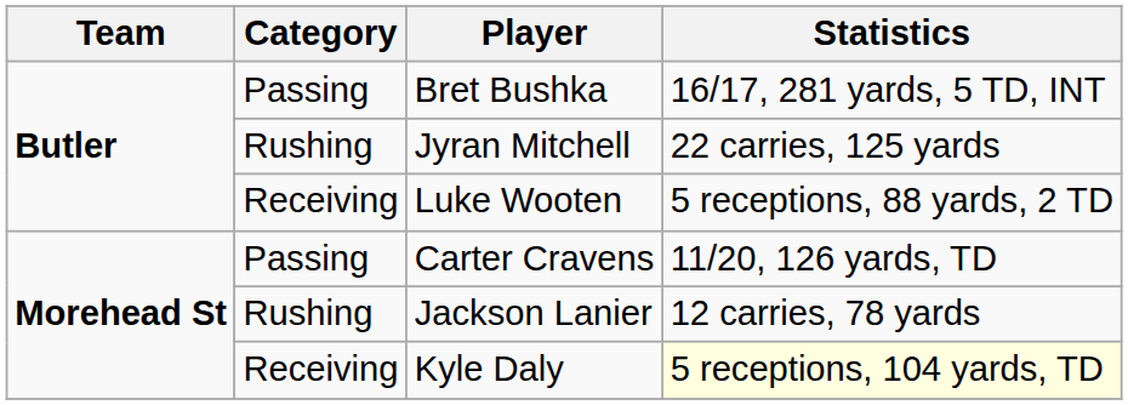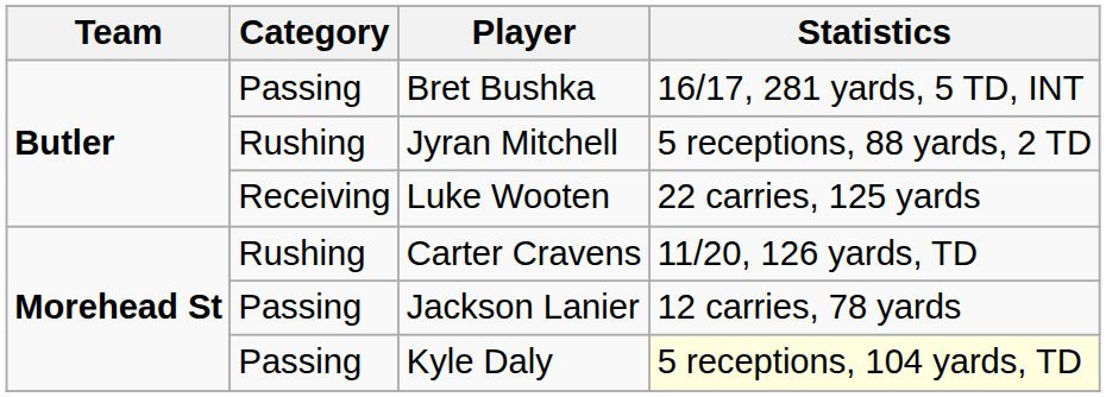Jyran Mitchell | Statistics: 22 carries, 125 yards -> 5 receptions, 88 yards, 2 TD
Luke Wooten | Statistics: 5 receptions, 88 yards, 2 TD -> 22 carries, 125 yards
Carter Cravens | Category: Passing -> Rushing
Jackson Lanier | Category: Rushing -> Passing
Kyle Daly | Category: Receiving -> Passing
